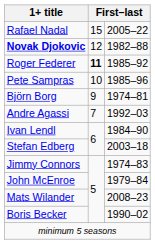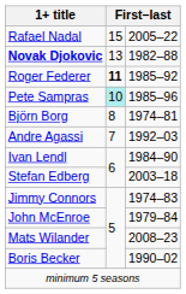Novak Djokovic | column 2: 12 -> 13
Pete Sampras | column 2: no background -> paleturquoise background
Björn Borg | column 2: 9 -> 8
